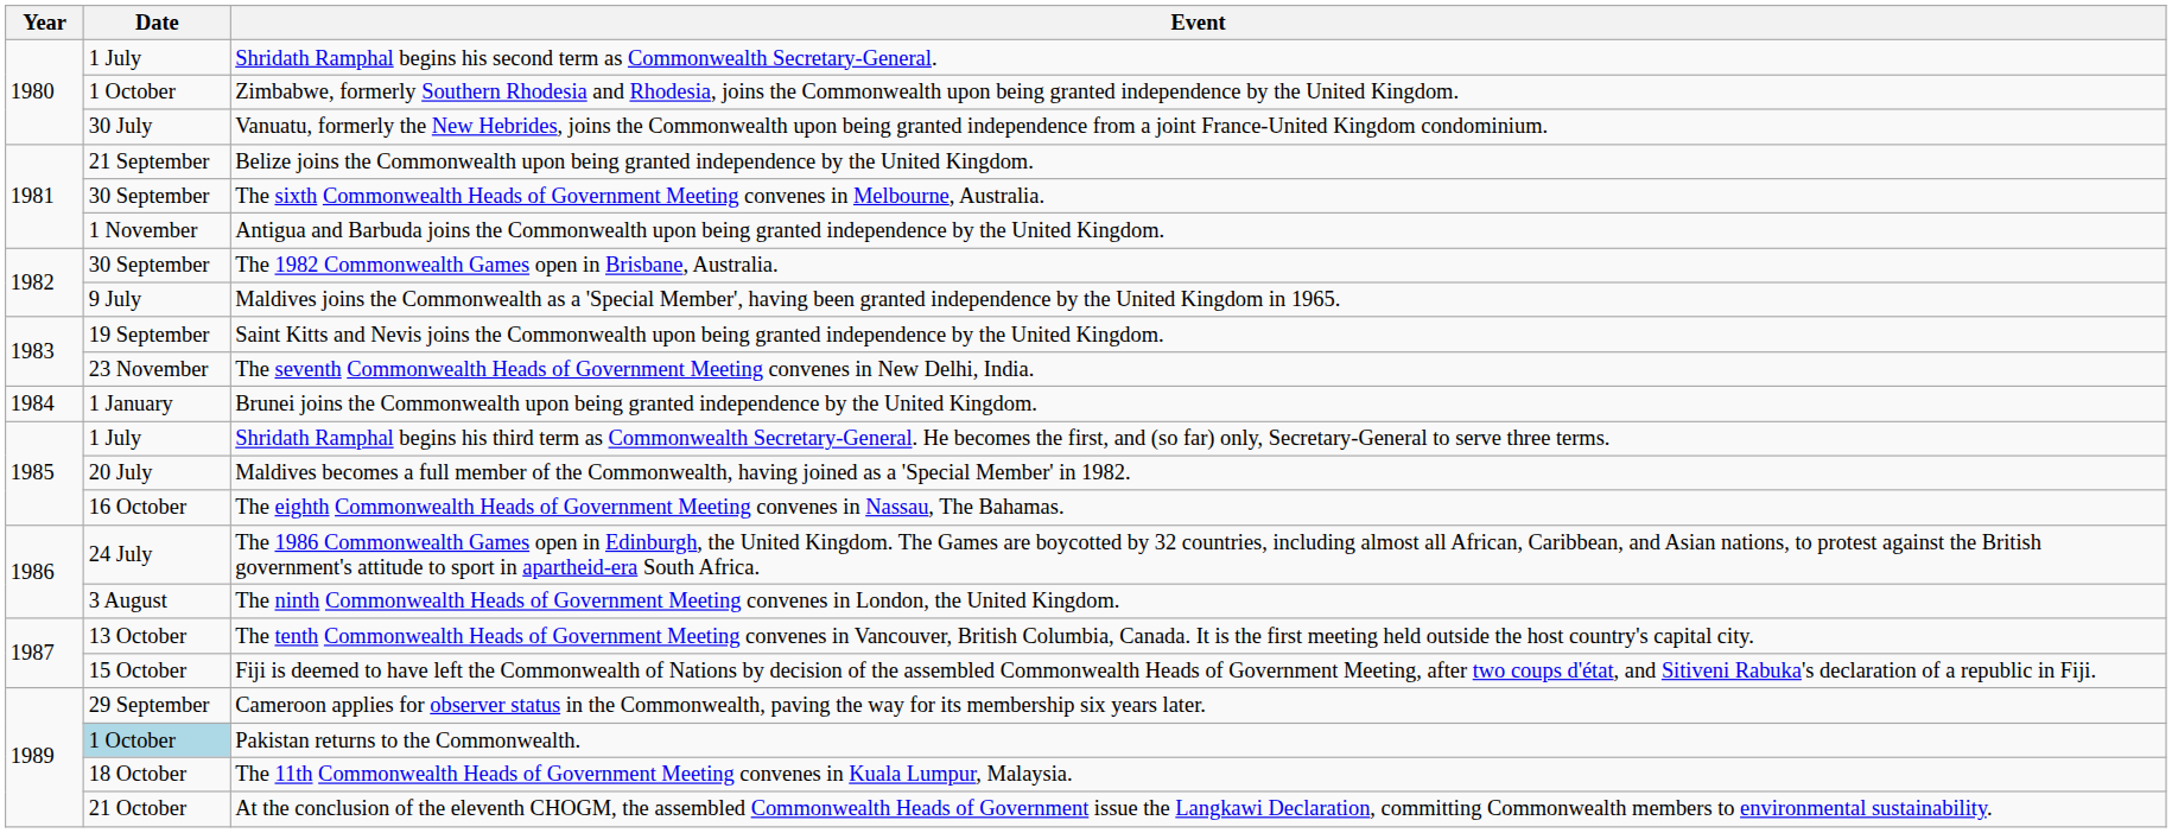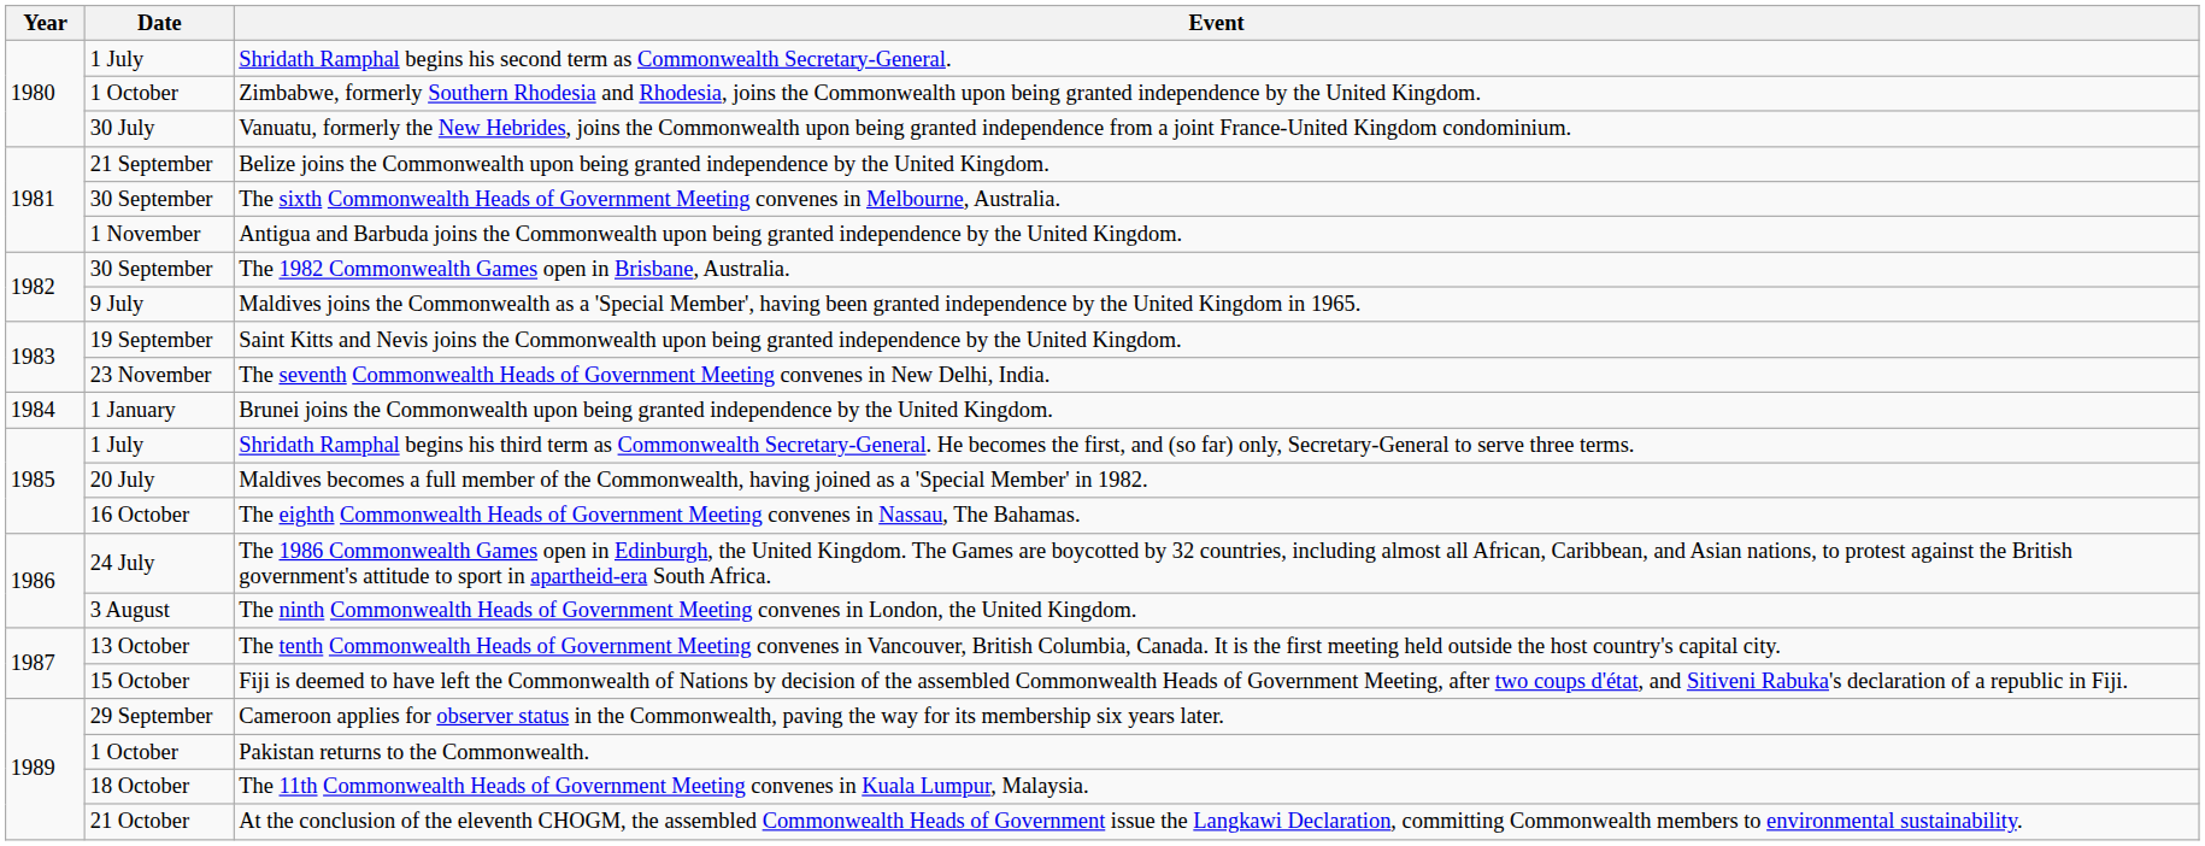Pakistan returns to the Commonwealth. | Date: lightblue background -> no background
